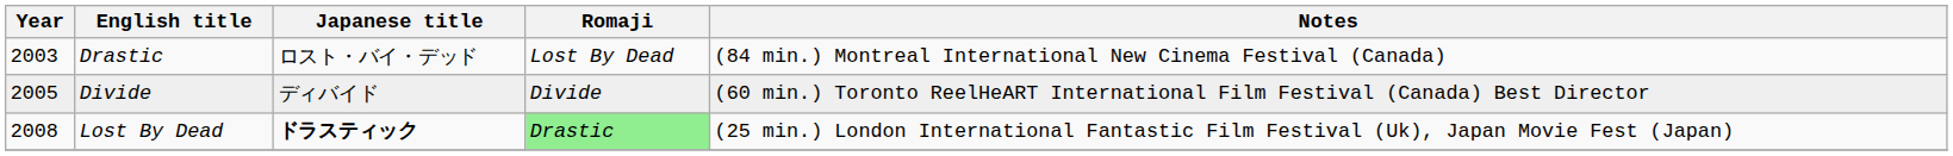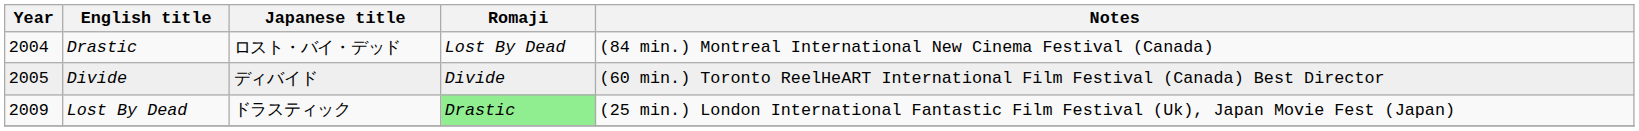row 2 | Year: 2003 -> 2004
row 4 | Year: 2008 -> 2009
row 4 | Japanese title: bold -> normal
